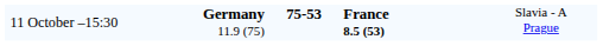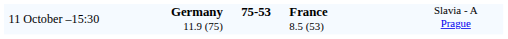11.9 (75) | column 4: bold -> normal
